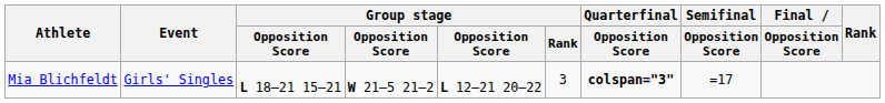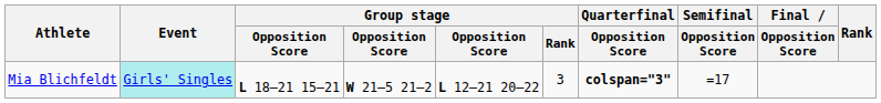Mia Blichfeldt | Event: no background -> paleturquoise background
